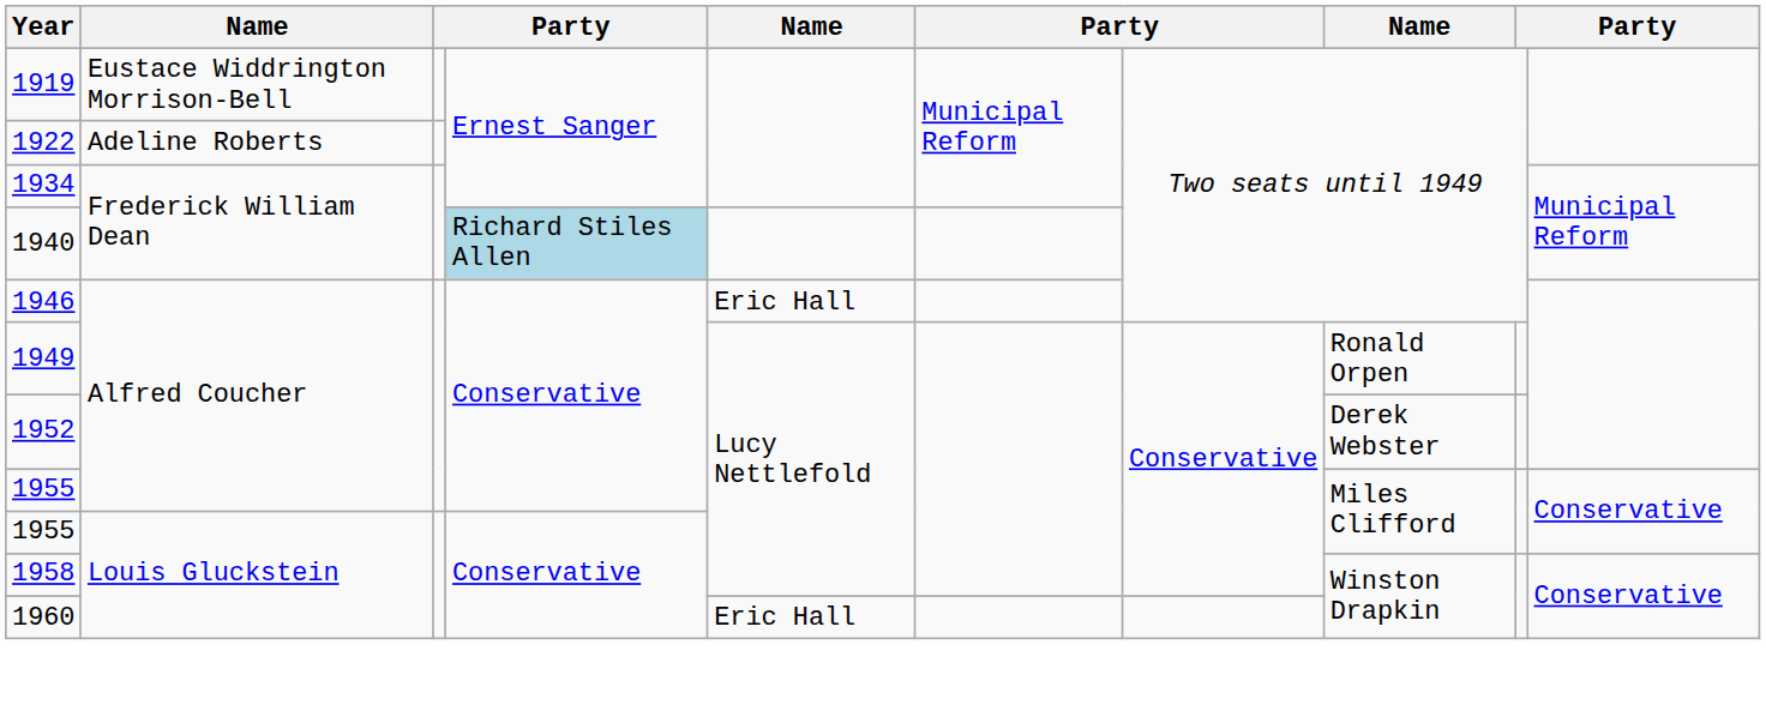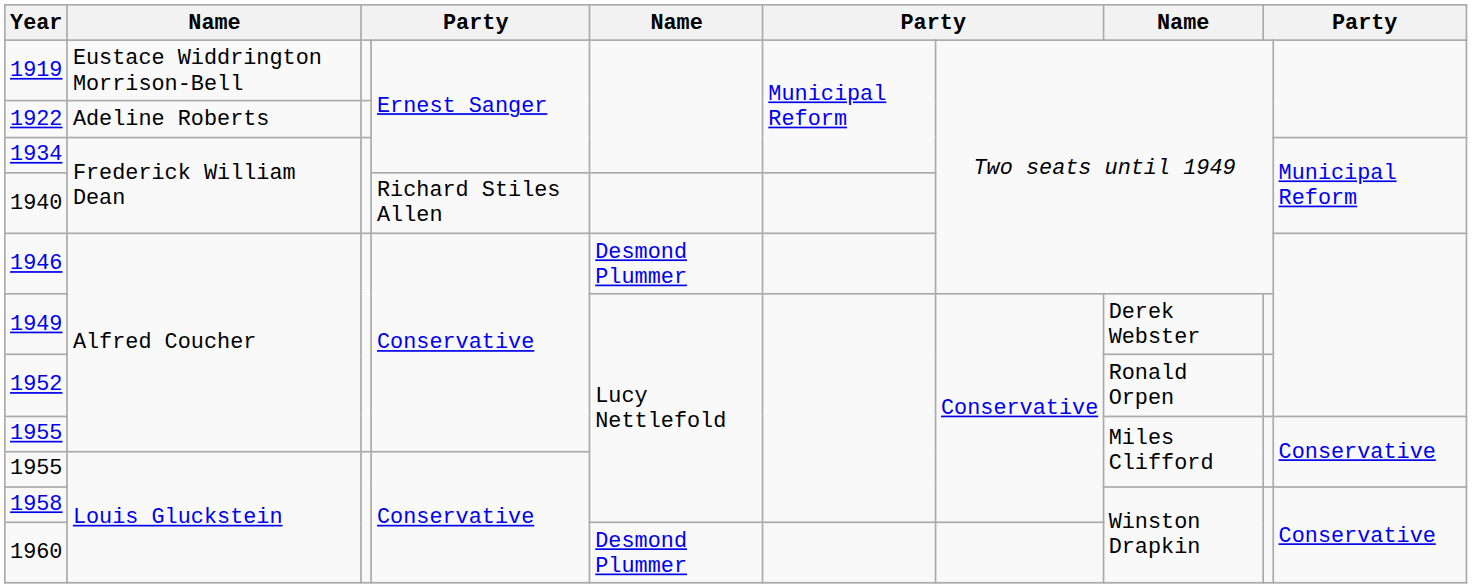1940 | column 4: lightblue background -> no background
1946 | column 5: Eric Hall -> Desmond Plummer
1949 | column 8: Ronald Orpen -> Derek Webster
1952 | column 8: Derek Webster -> Ronald Orpen
1960 | column 5: Eric Hall -> Desmond Plummer
